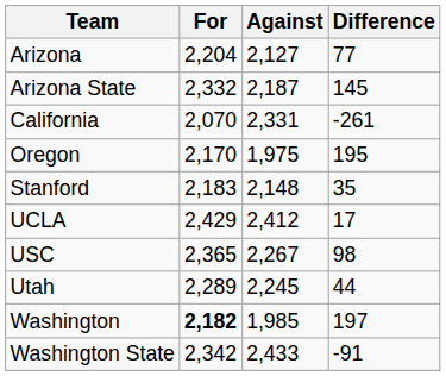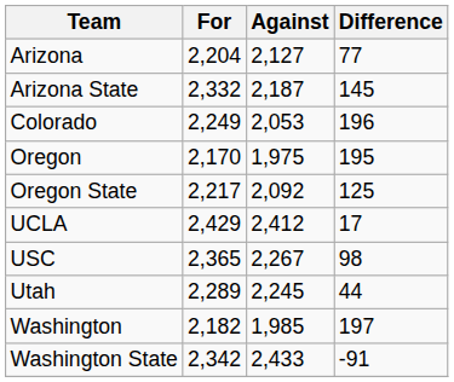- row: California | 2,070 | 2,331 | -261
+ row: Colorado | 2,249 | 2,053 | 196
+ row: Oregon State | 2,217 | 2,092 | 125
- row: Stanford | 2,183 | 2,148 | 35
Washington | For: bold -> normal
